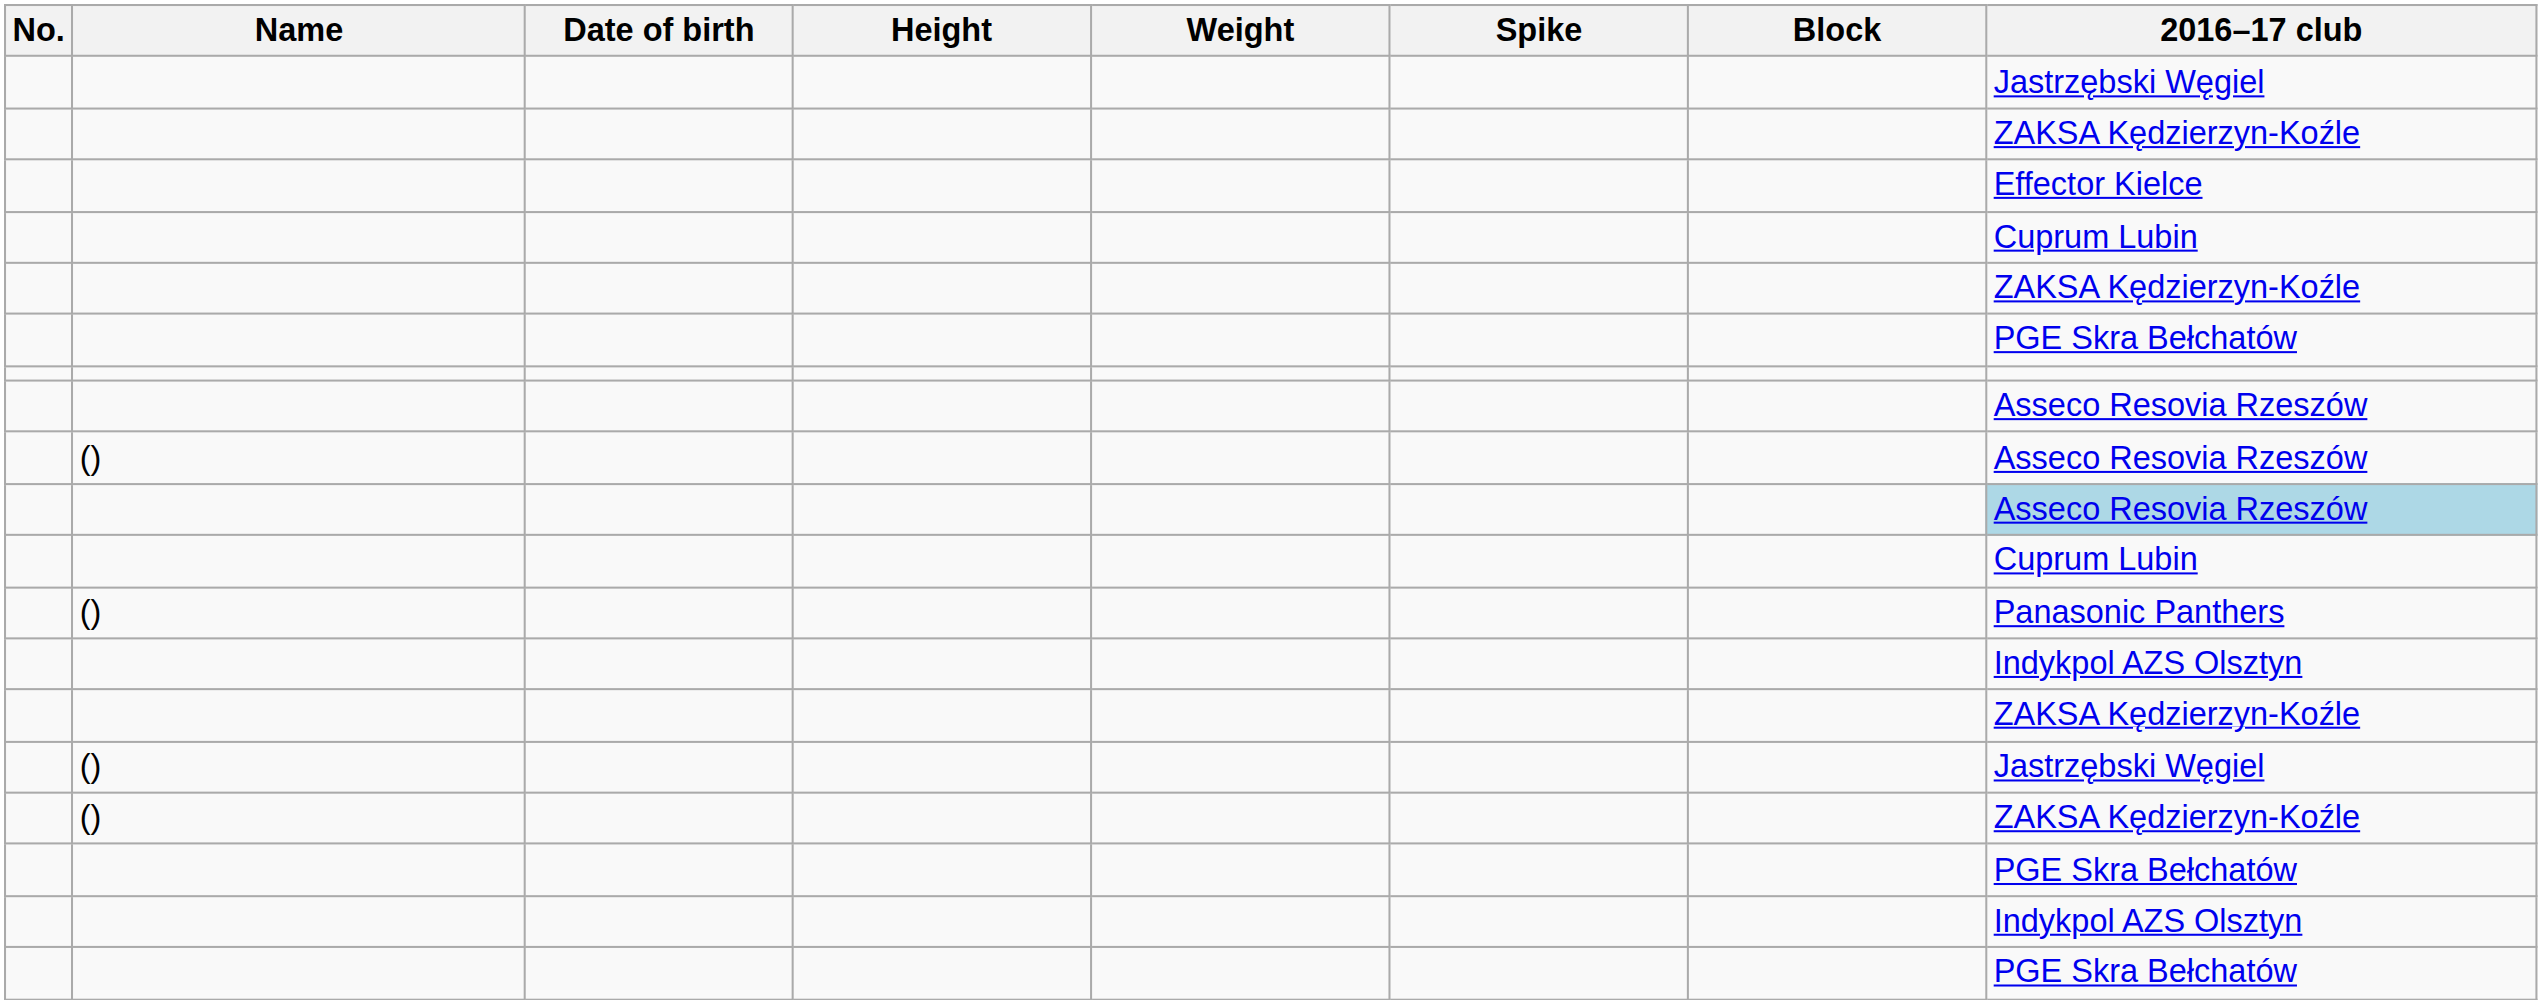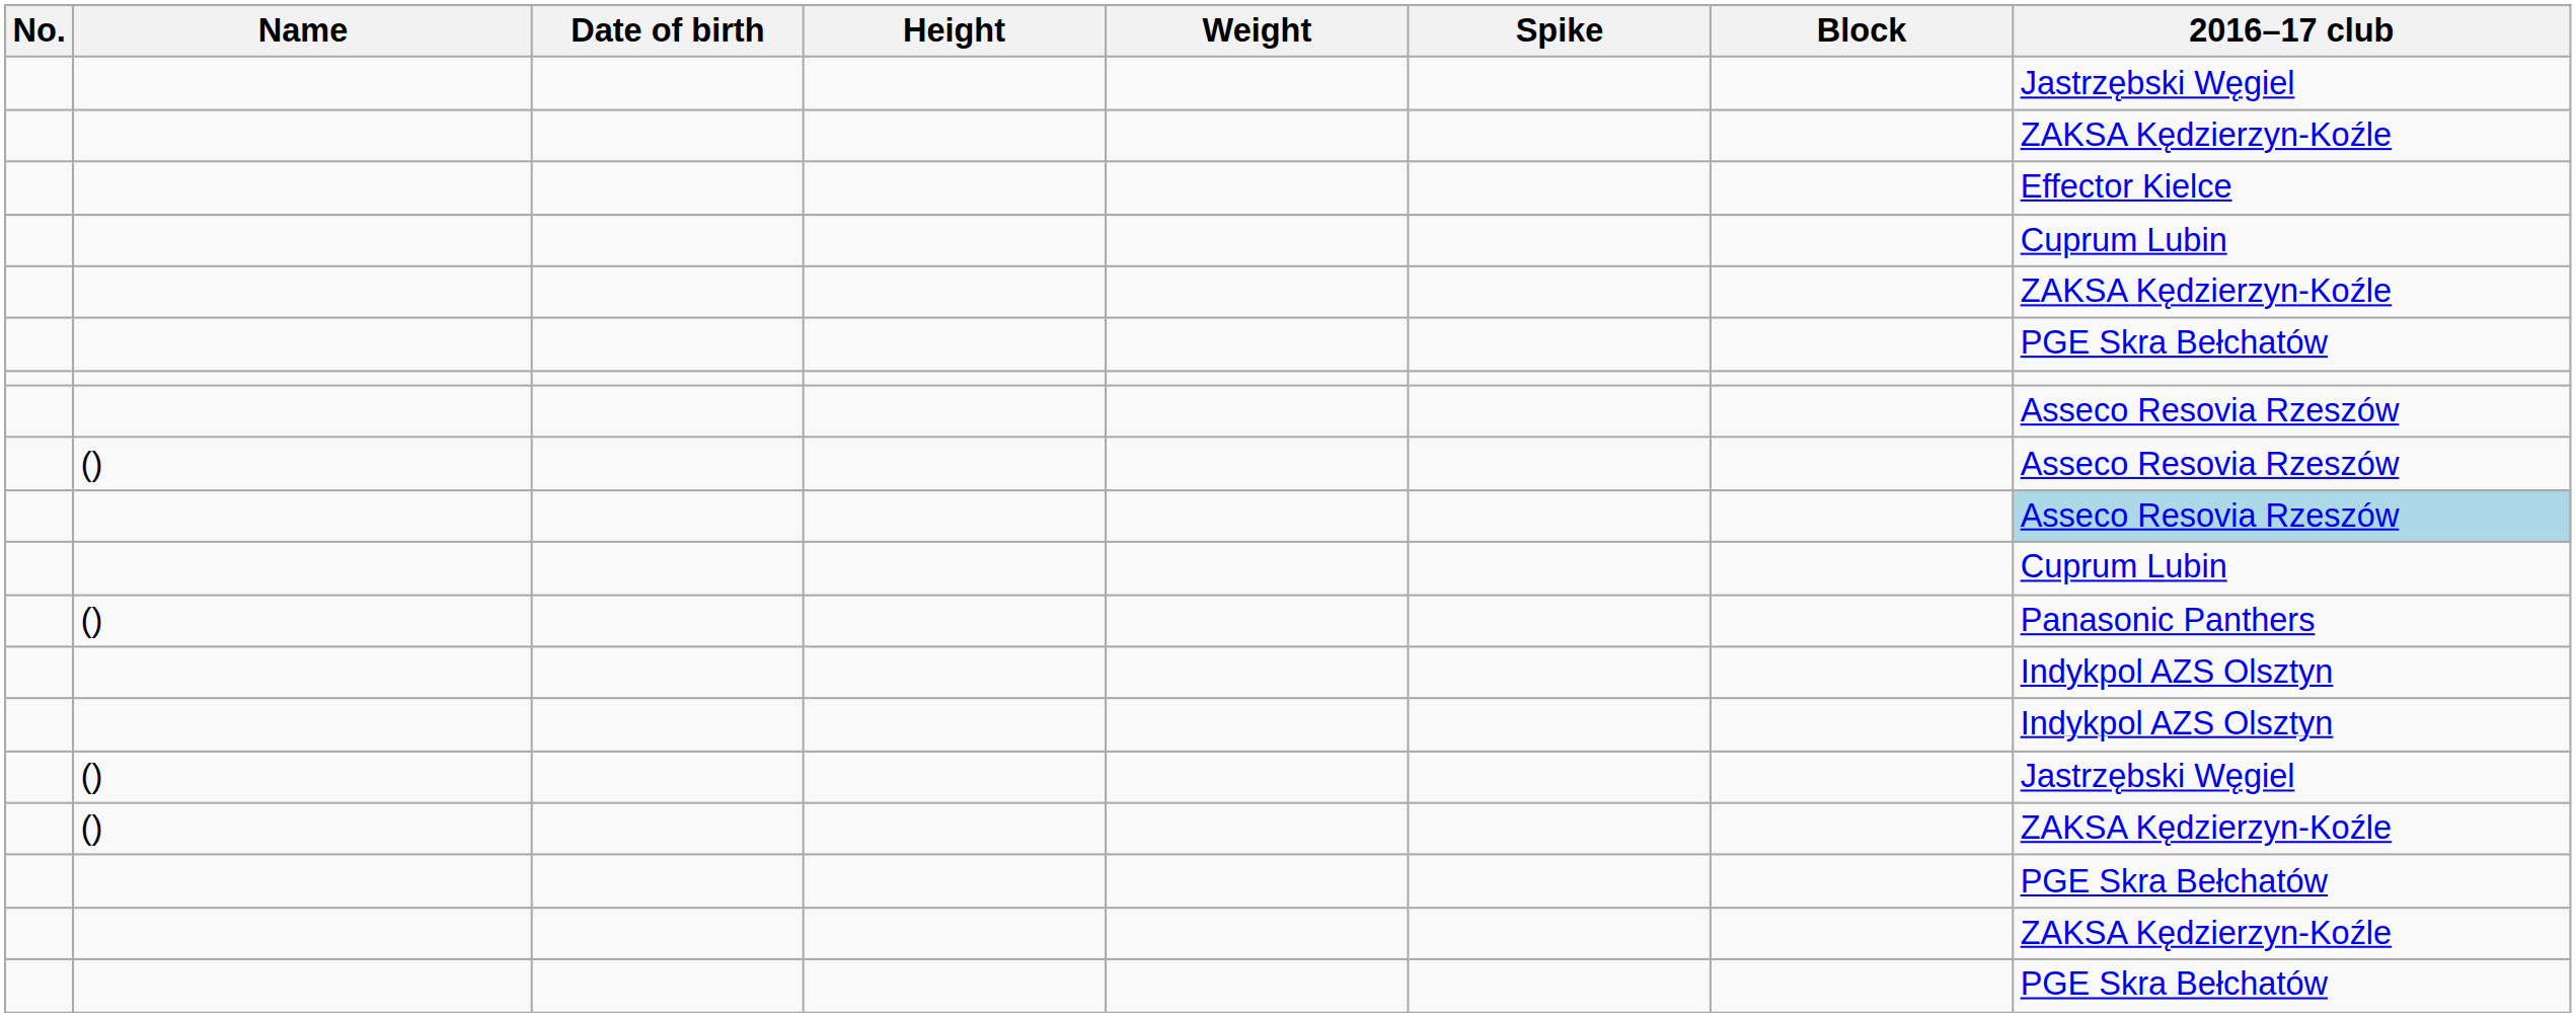row 15 | 2016–17 club: ZAKSA Kędzierzyn-Koźle -> Indykpol AZS Olsztyn
row 19 | 2016–17 club: Indykpol AZS Olsztyn -> ZAKSA Kędzierzyn-Koźle
